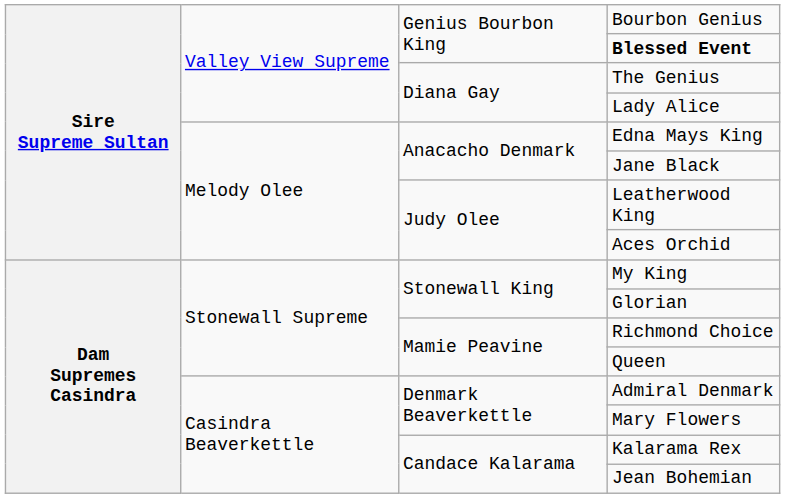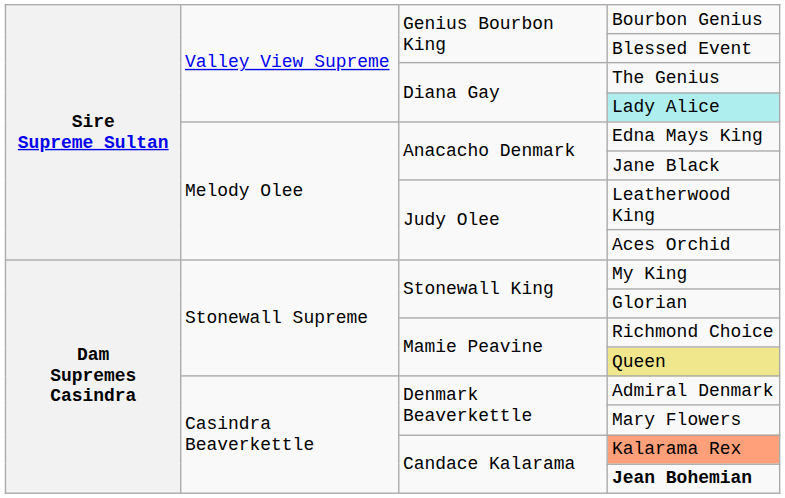Blessed Event | column 4: bold -> normal
Lady Alice | column 4: no background -> paleturquoise background
Queen | column 4: no background -> khaki background
Kalarama Rex | column 4: no background -> lightsalmon background
Jean Bohemian | column 4: normal -> bold
